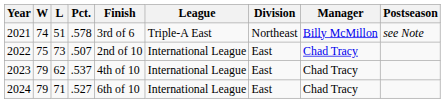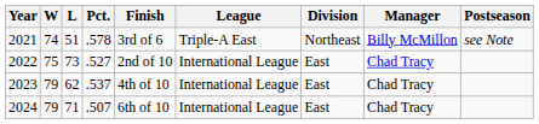2022 | Pct.: .507 -> .527
2024 | Pct.: .527 -> .507
